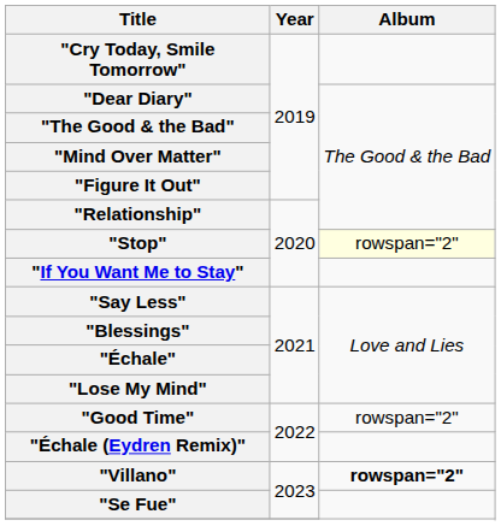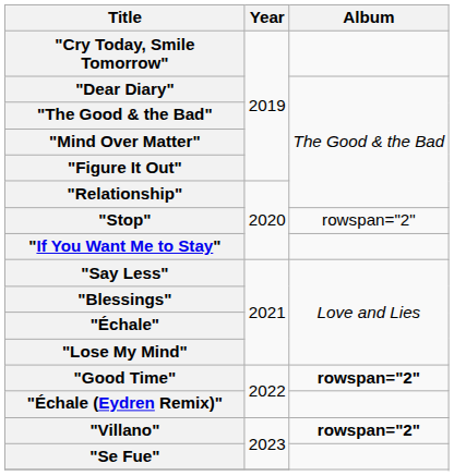"Stop" | Album: lightyellow background -> no background
"Good Time" | Album: normal -> bold
